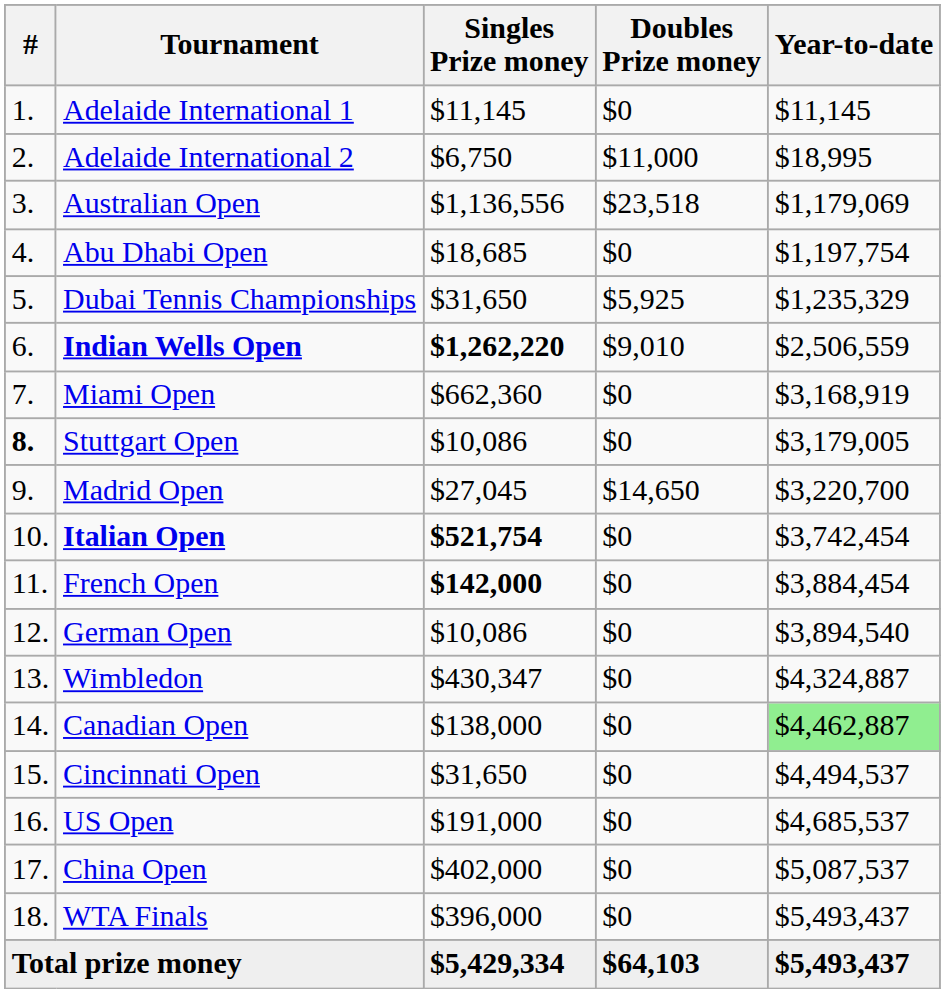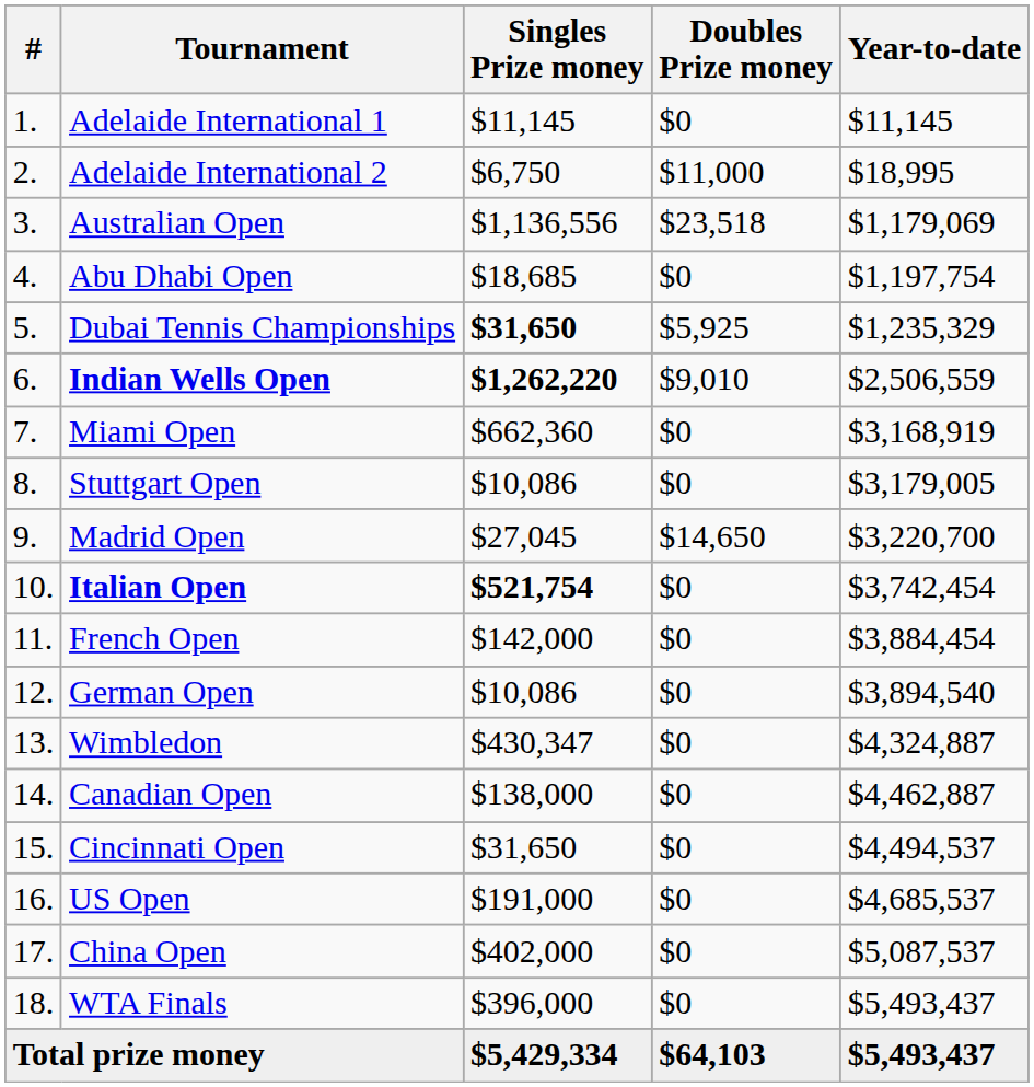Dubai Tennis Championships | Singles Prize money: normal -> bold
Stuttgart Open | #: bold -> normal
French Open | Singles Prize money: bold -> normal
Canadian Open | Year-to-date: lightgreen background -> no background
